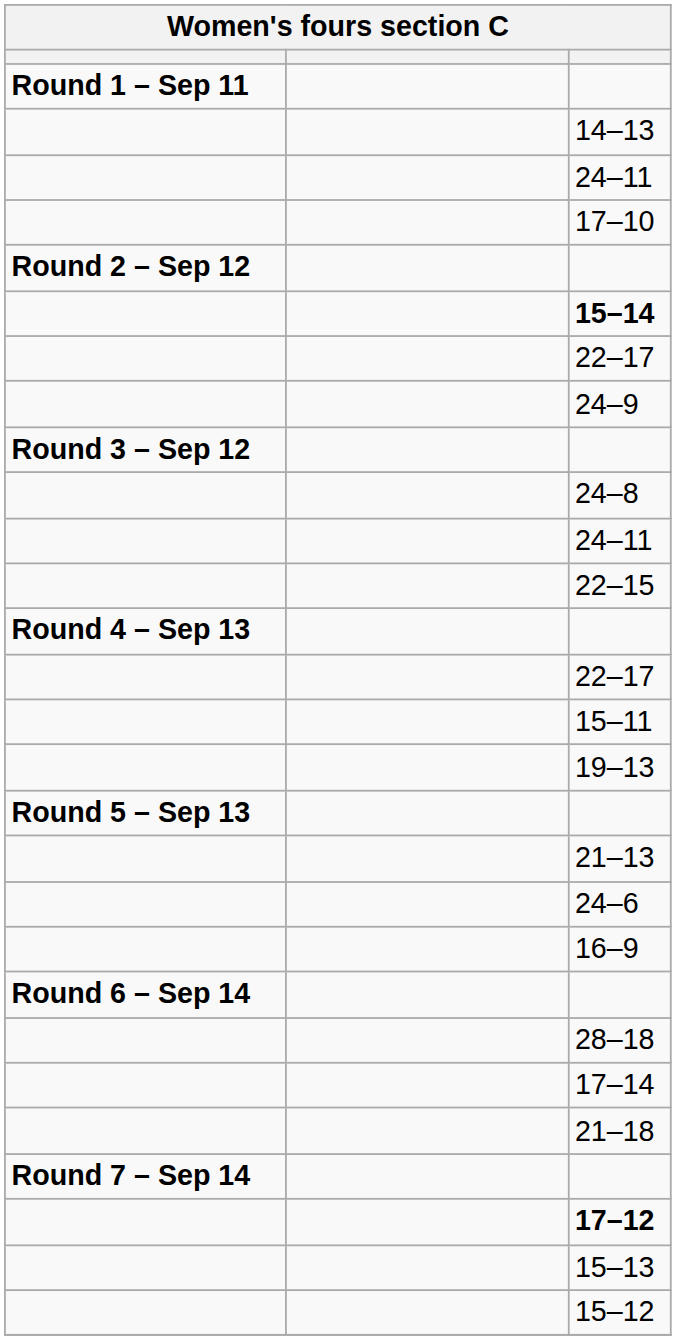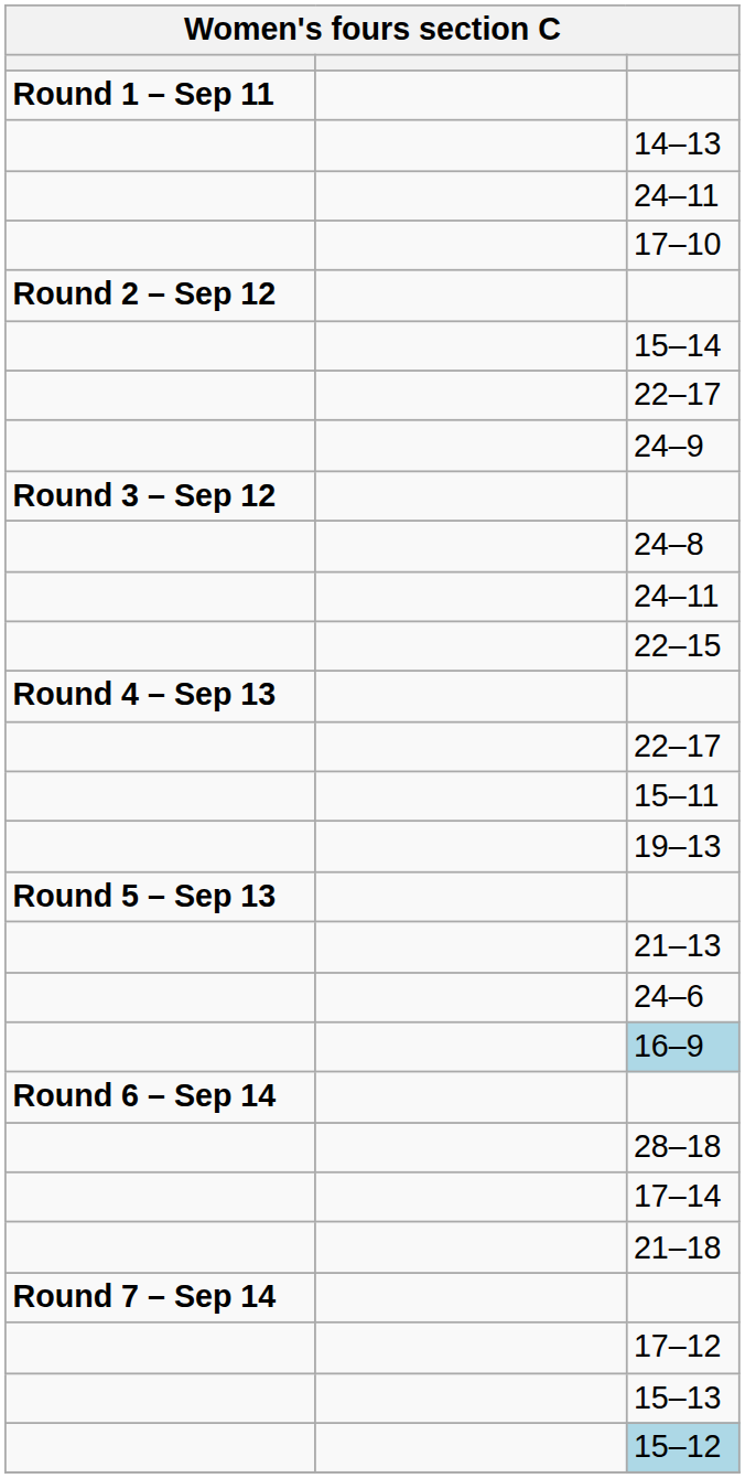15–14 | column 3: bold -> normal
16–9 | column 3: no background -> lightblue background
17–12 | column 3: bold -> normal
15–12 | column 3: no background -> lightblue background
